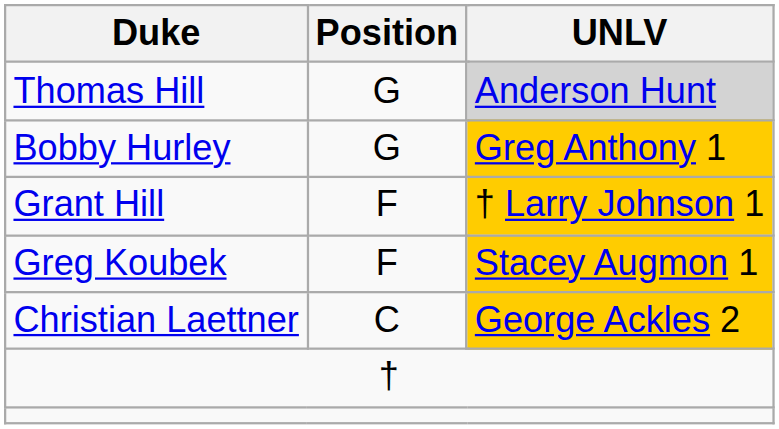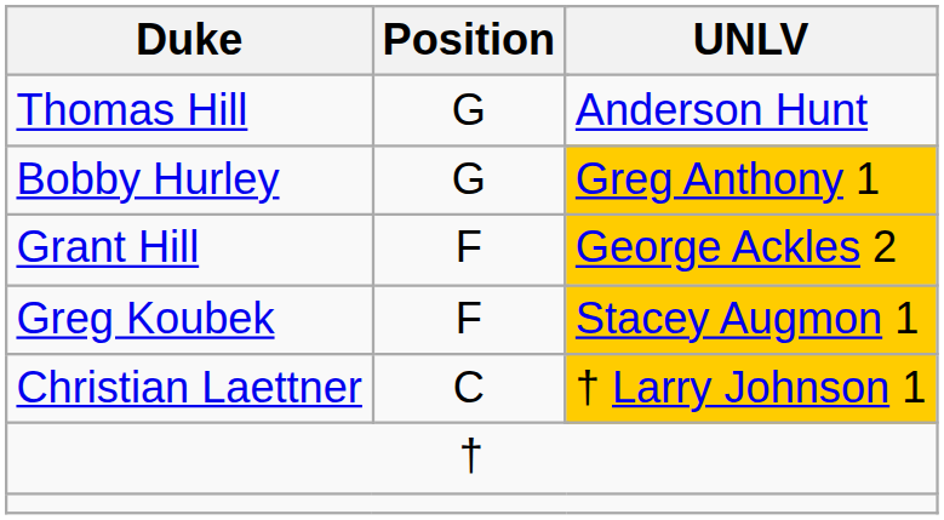Thomas Hill | UNLV: lightgrey background -> no background
Grant Hill | UNLV: † Larry Johnson 1 -> George Ackles 2
Christian Laettner | UNLV: George Ackles 2 -> † Larry Johnson 1
